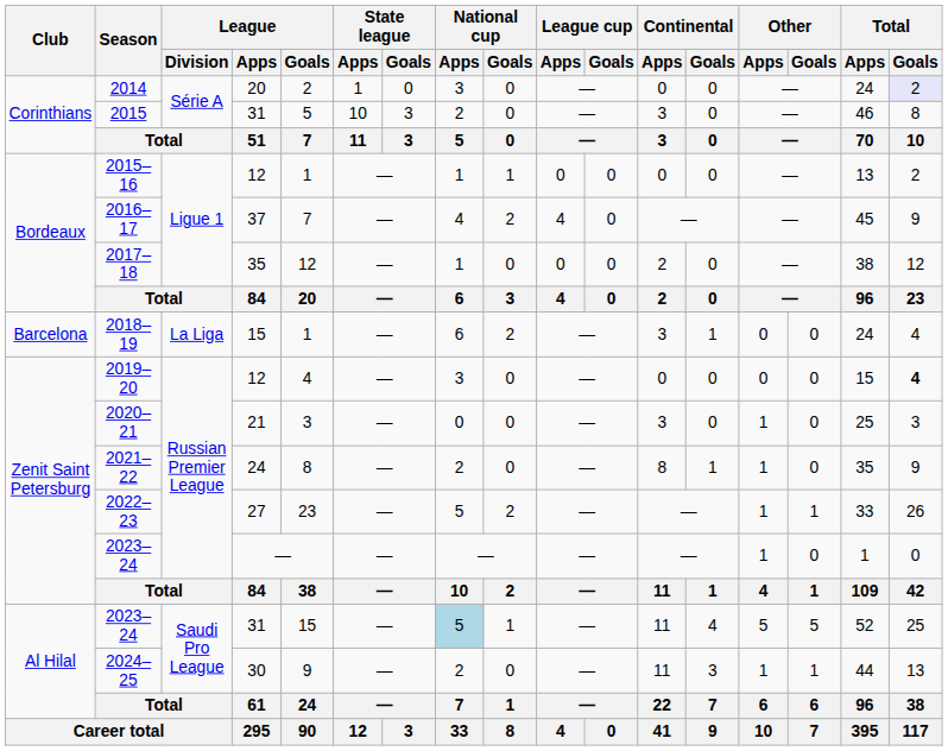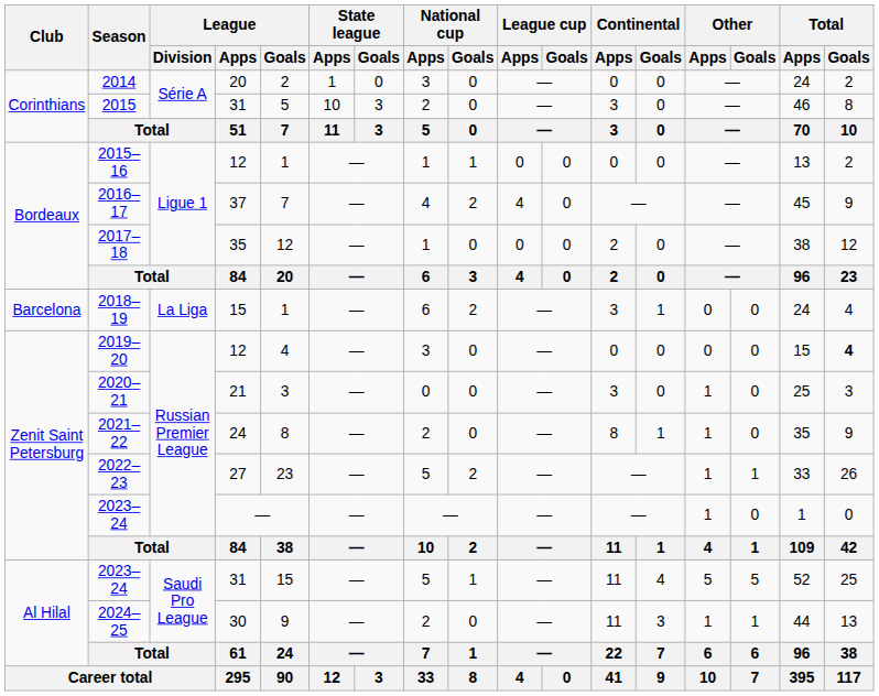2014 | Total / Goals: lavender background -> no background
2023–24 / 31 | National cup / Apps: lightblue background -> no background
